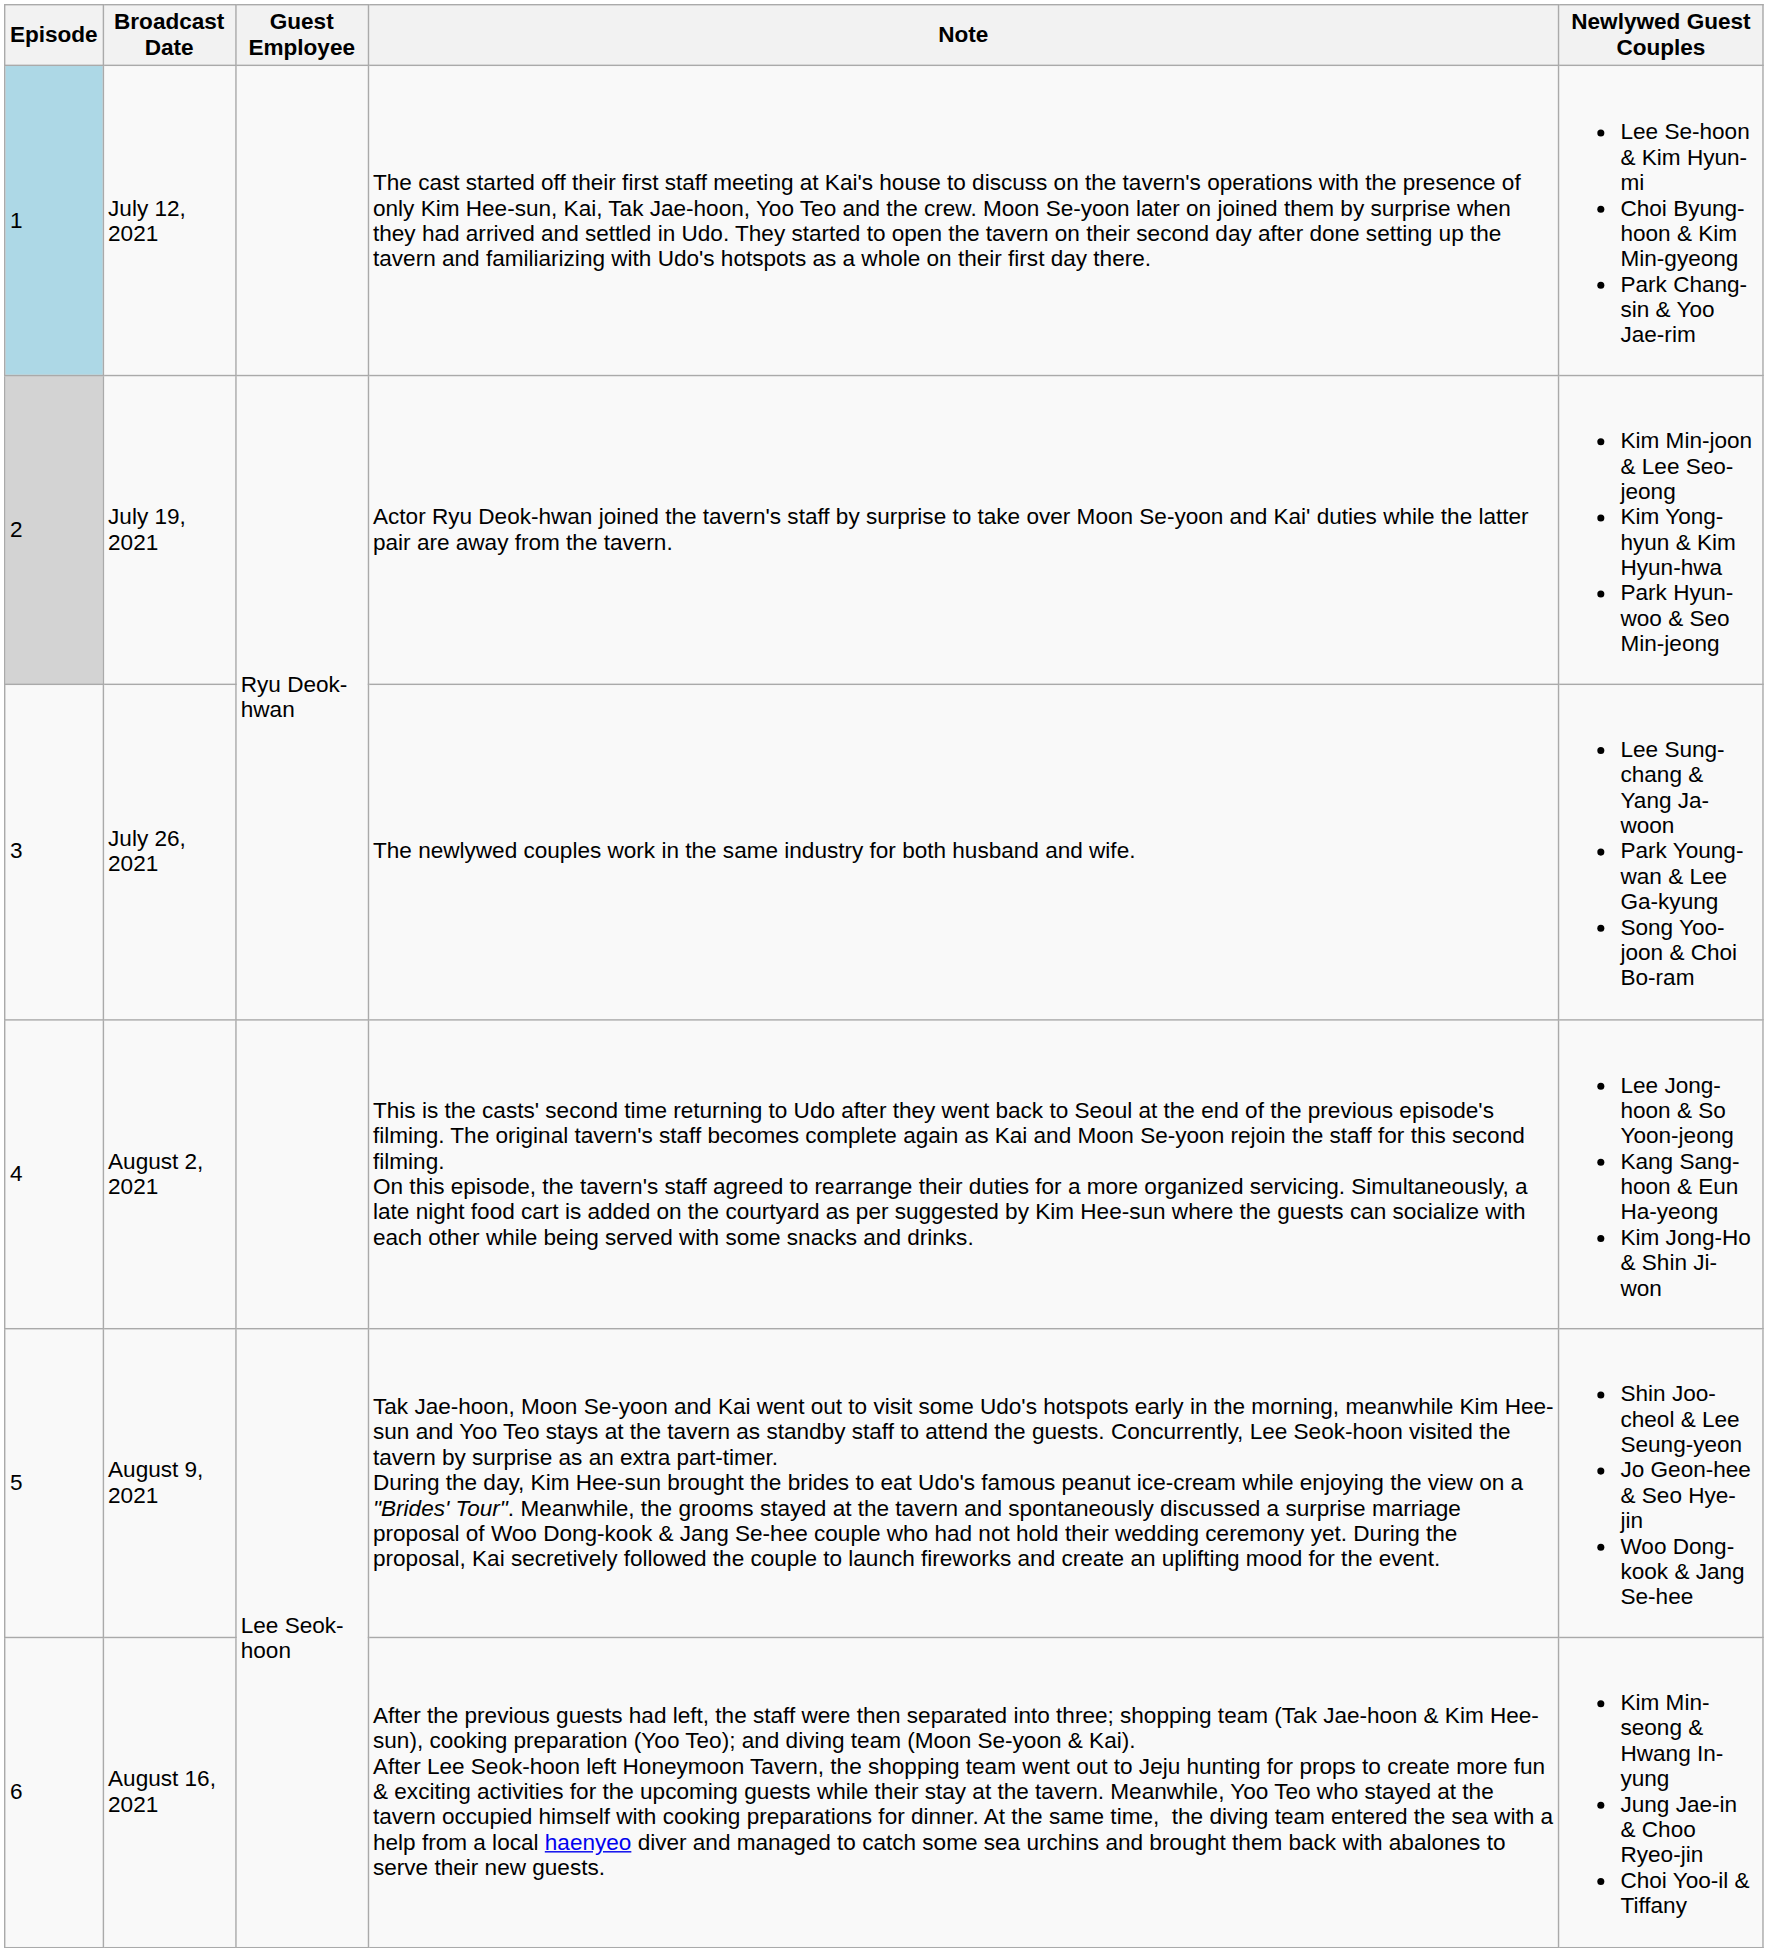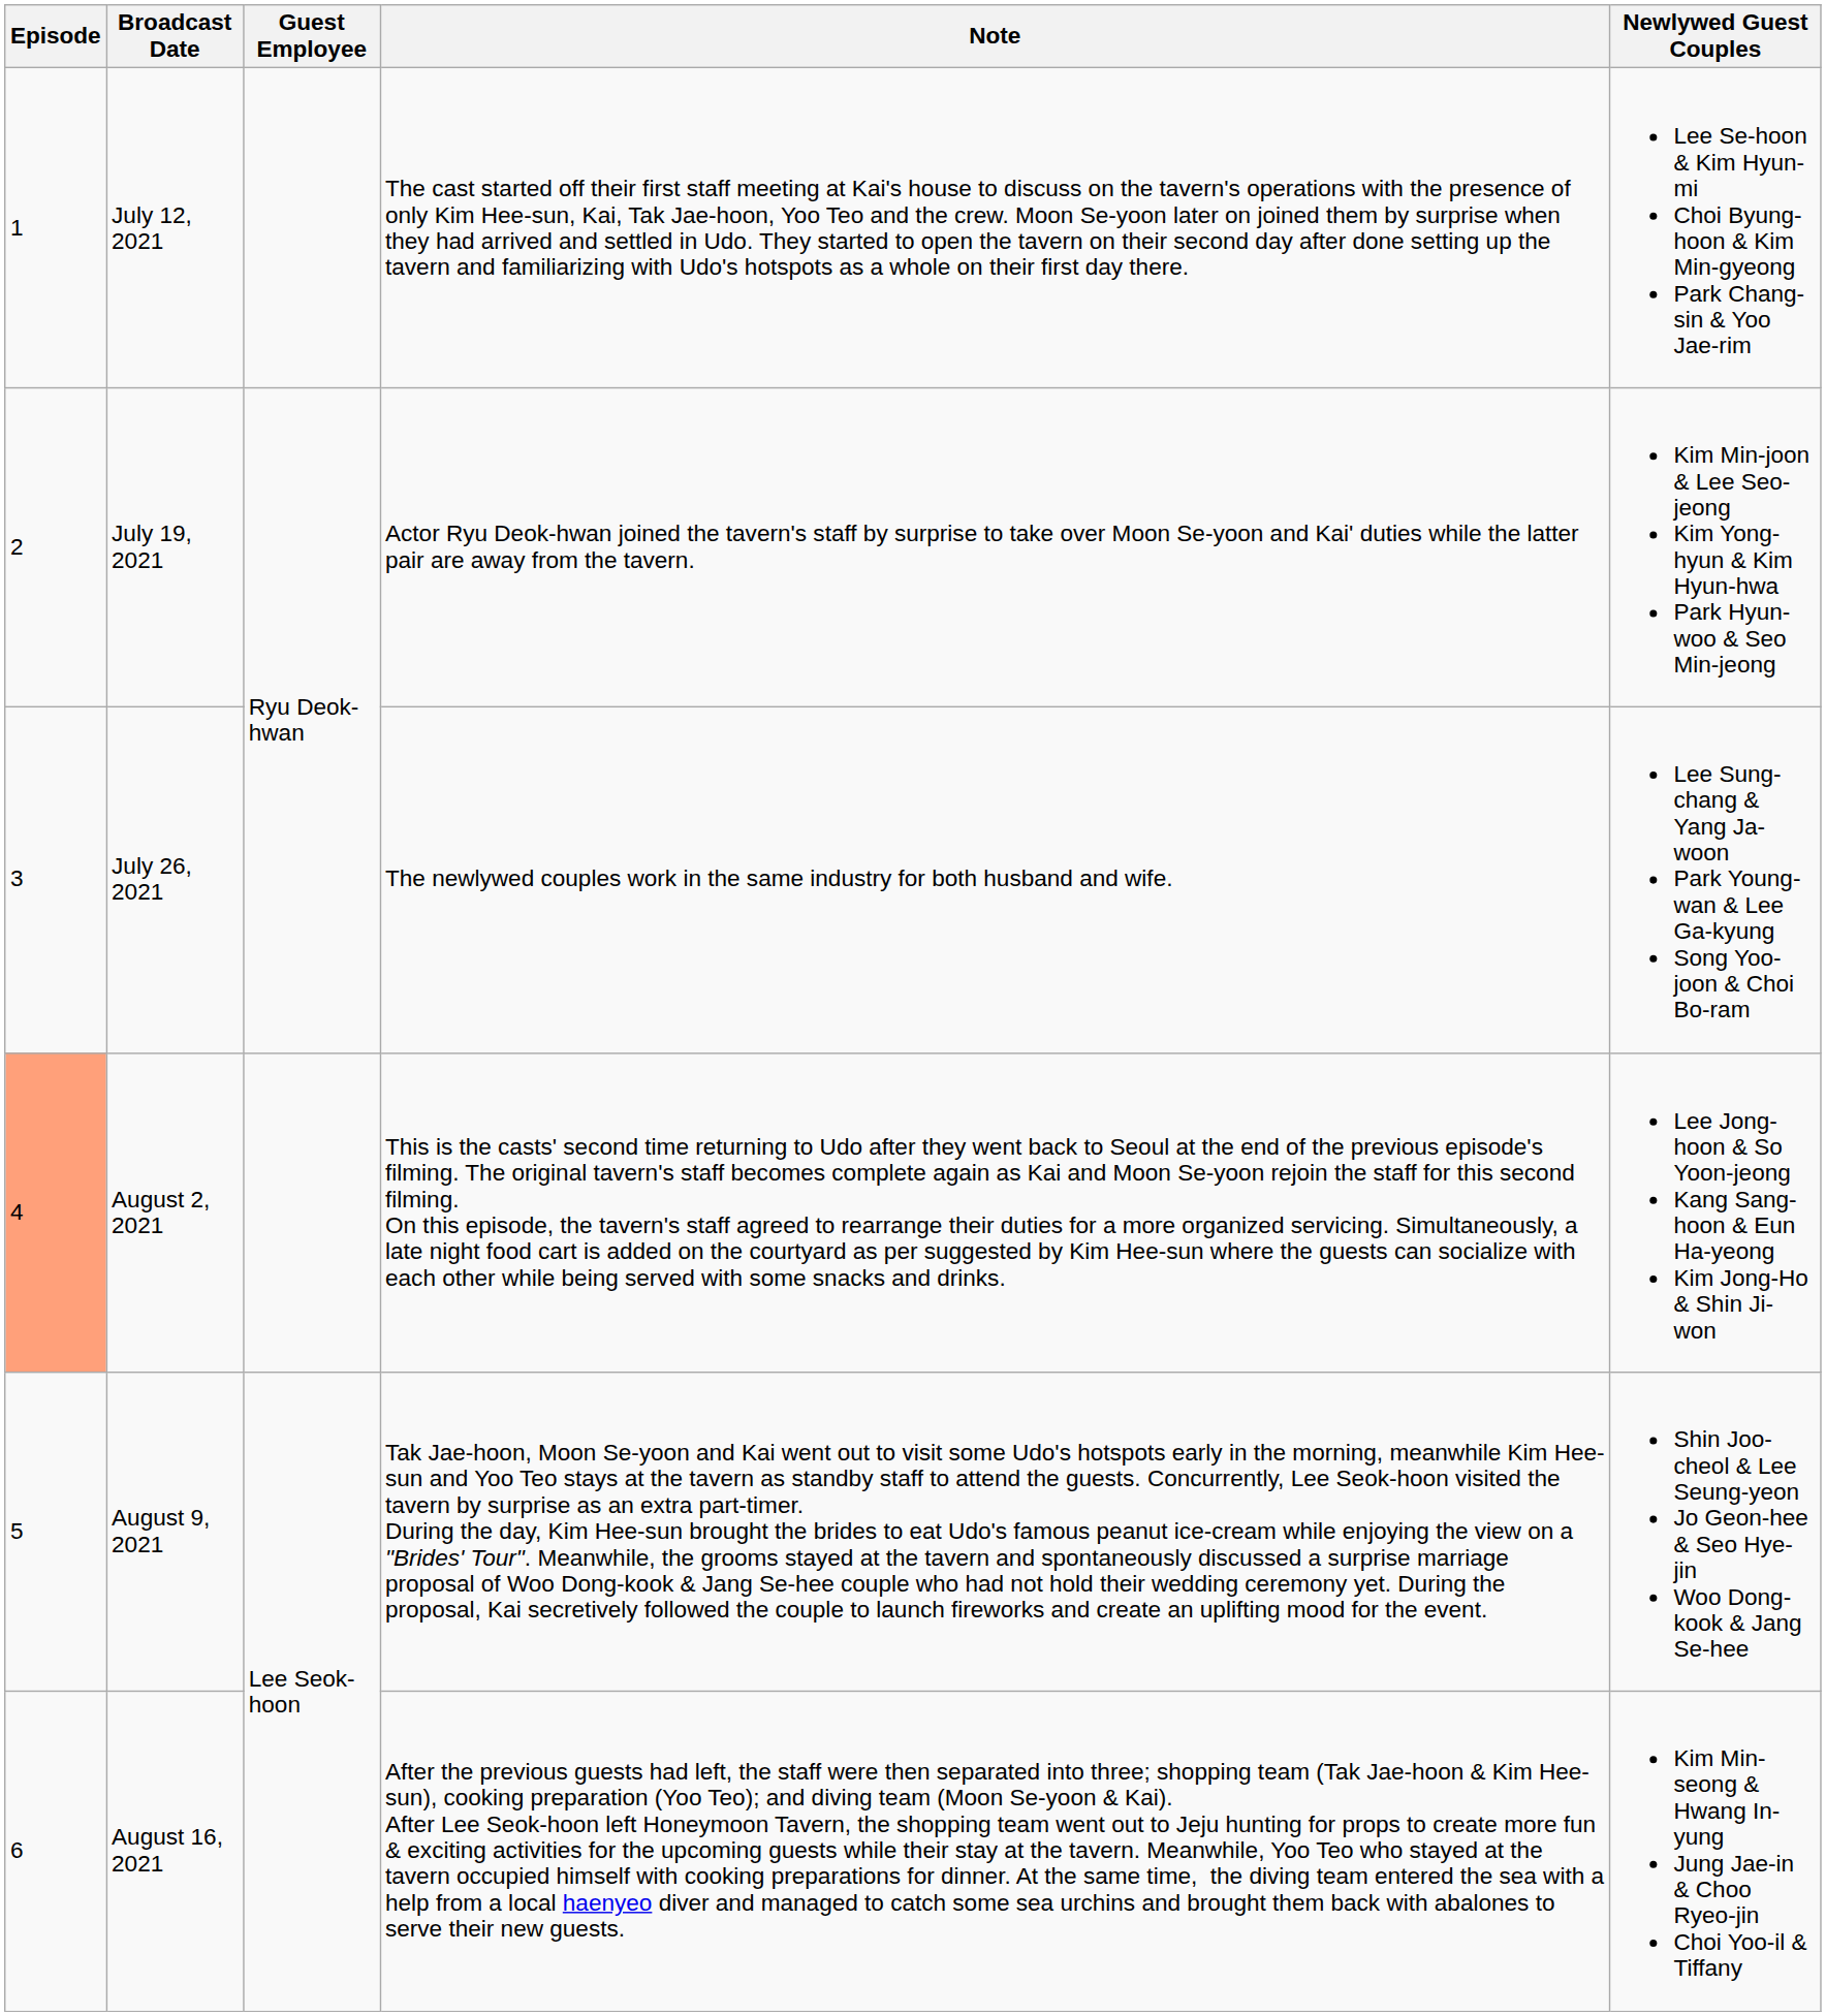July 12, 2021 | Episode: lightblue background -> no background
July 19, 2021 | Episode: lightgrey background -> no background
August 2, 2021 | Episode: no background -> lightsalmon background
